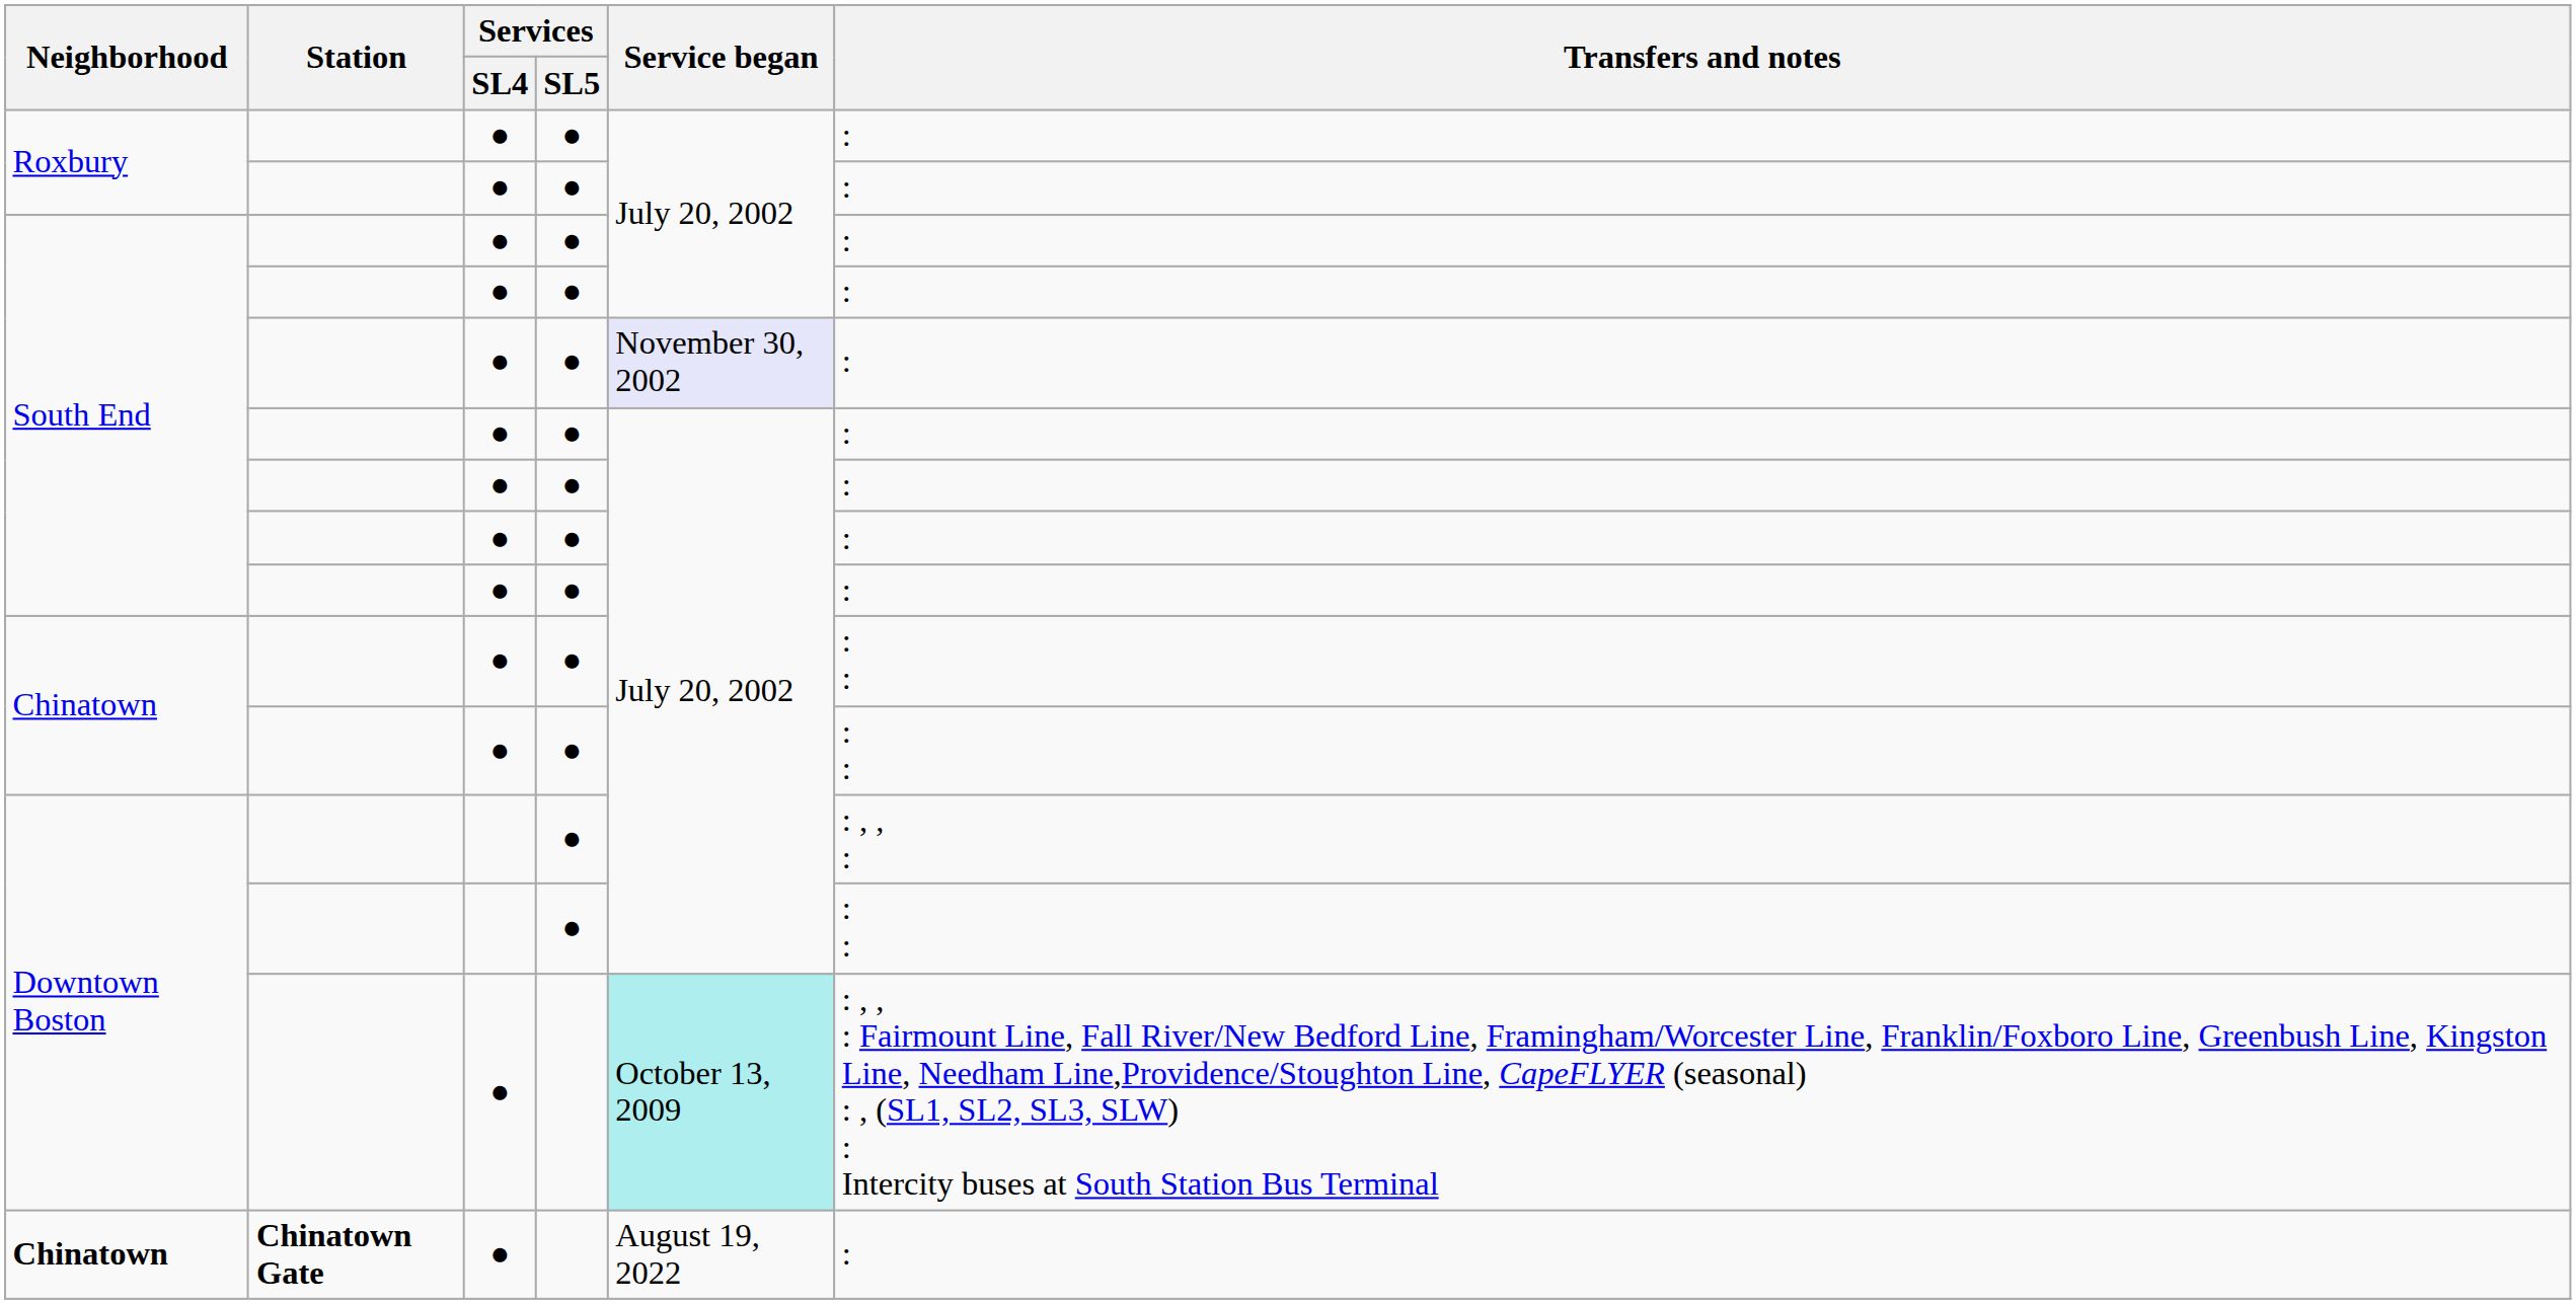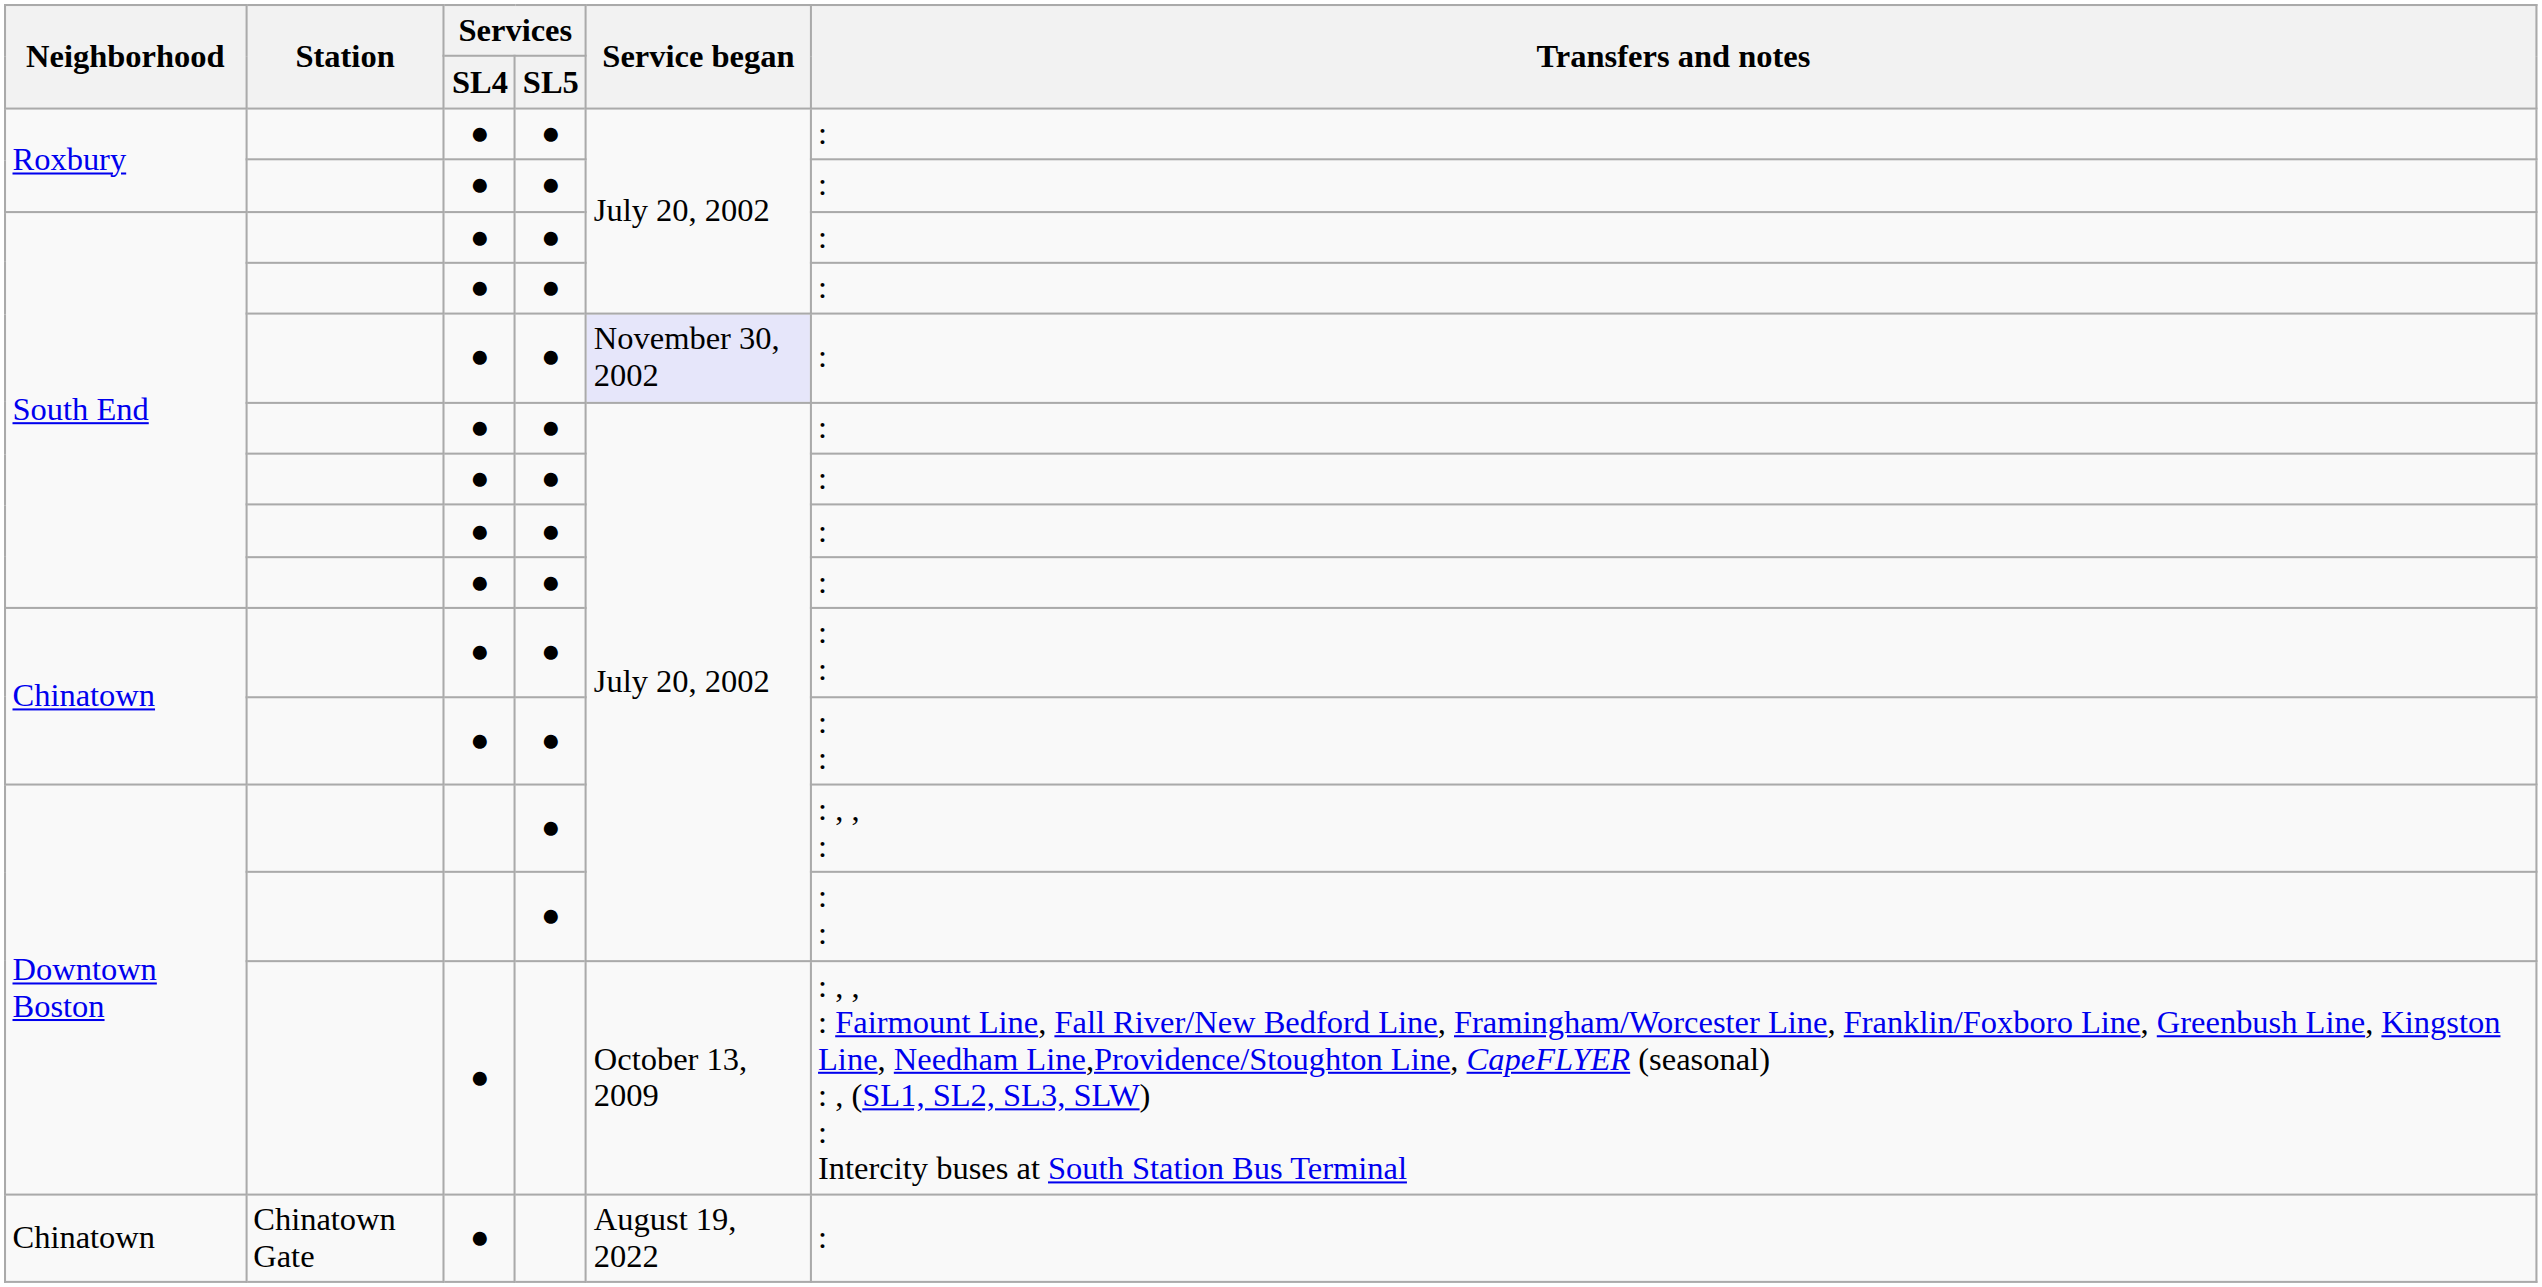row 16 | Service began: paleturquoise background -> no background
row 17 | Neighborhood: bold -> normal
row 17 | Station: bold -> normal
